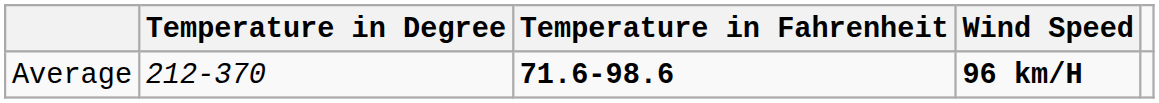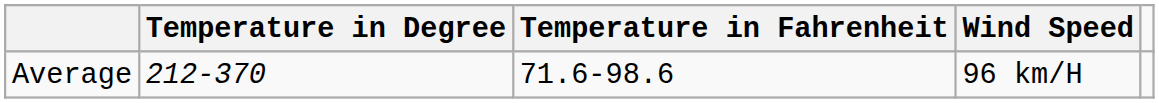row 2 | Temperature in Fahrenheit: bold -> normal
row 2 | Wind Speed: bold -> normal
